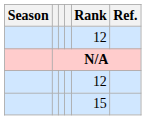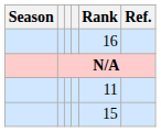row 2 | Rank: 12 -> 16
row 4 | Rank: 12 -> 11
